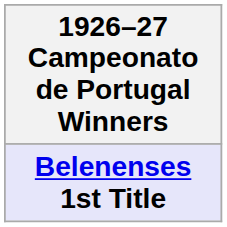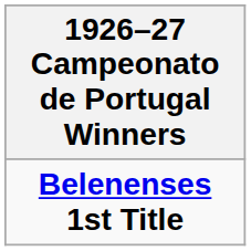row 2 | column 1: lavender background -> no background
